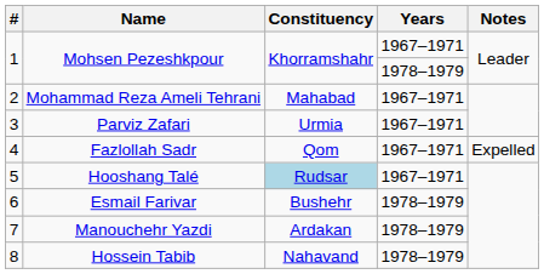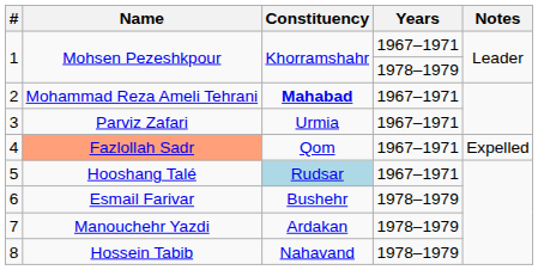2 | Constituency: normal -> bold
4 | Name: no background -> lightsalmon background
